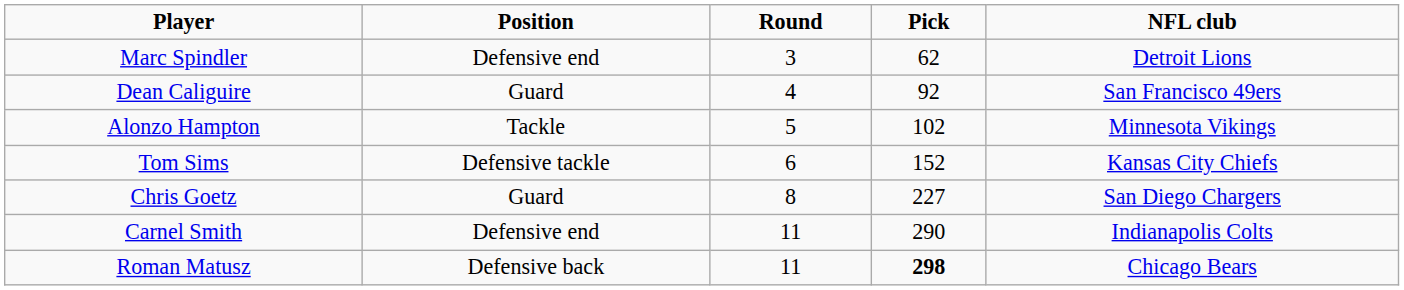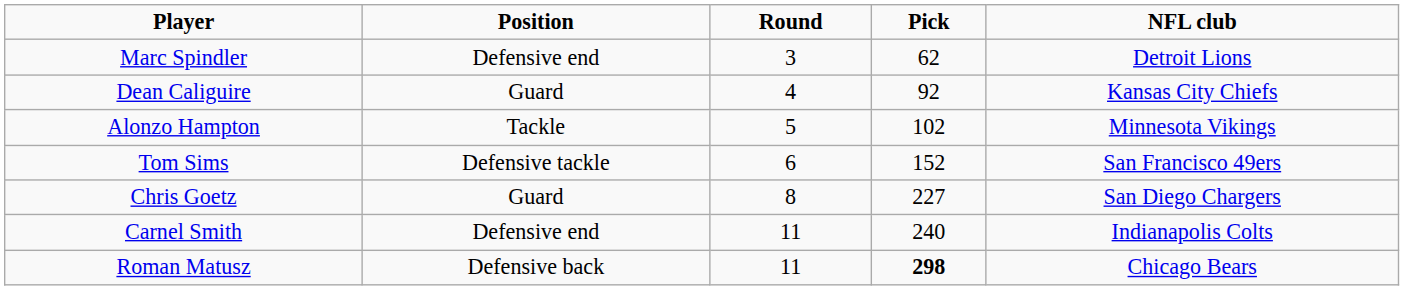Dean Caliguire | NFL club: San Francisco 49ers -> Kansas City Chiefs
Tom Sims | NFL club: Kansas City Chiefs -> San Francisco 49ers
Carnel Smith | Pick: 290 -> 240
